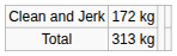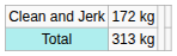row 2 | column 1: no background -> paleturquoise background
